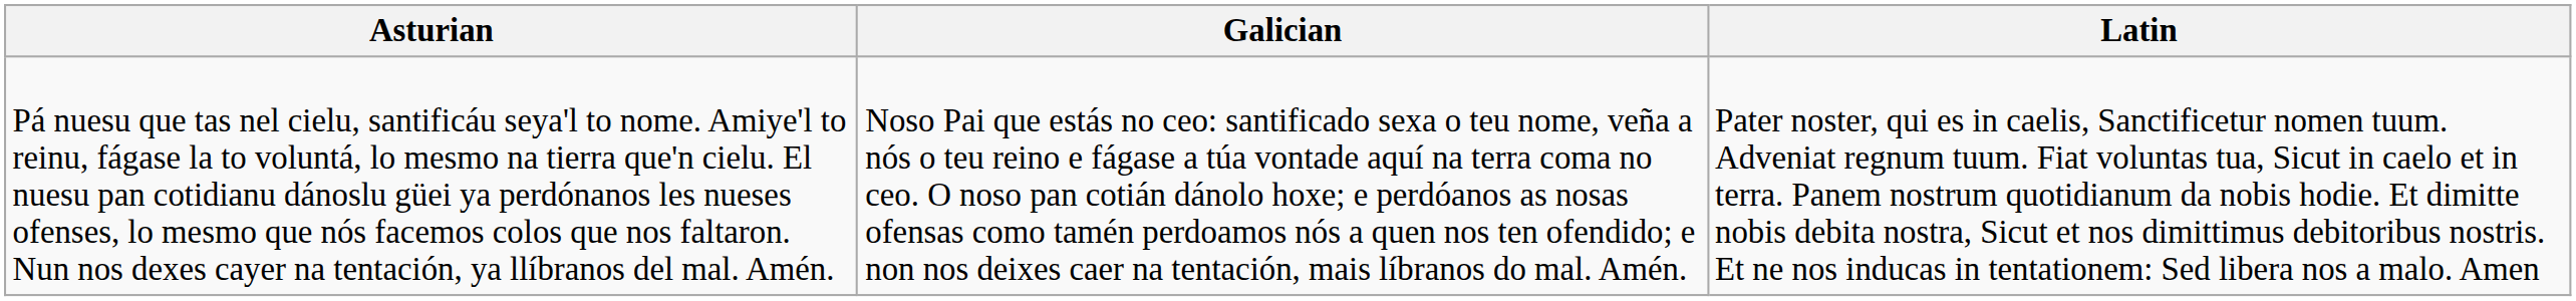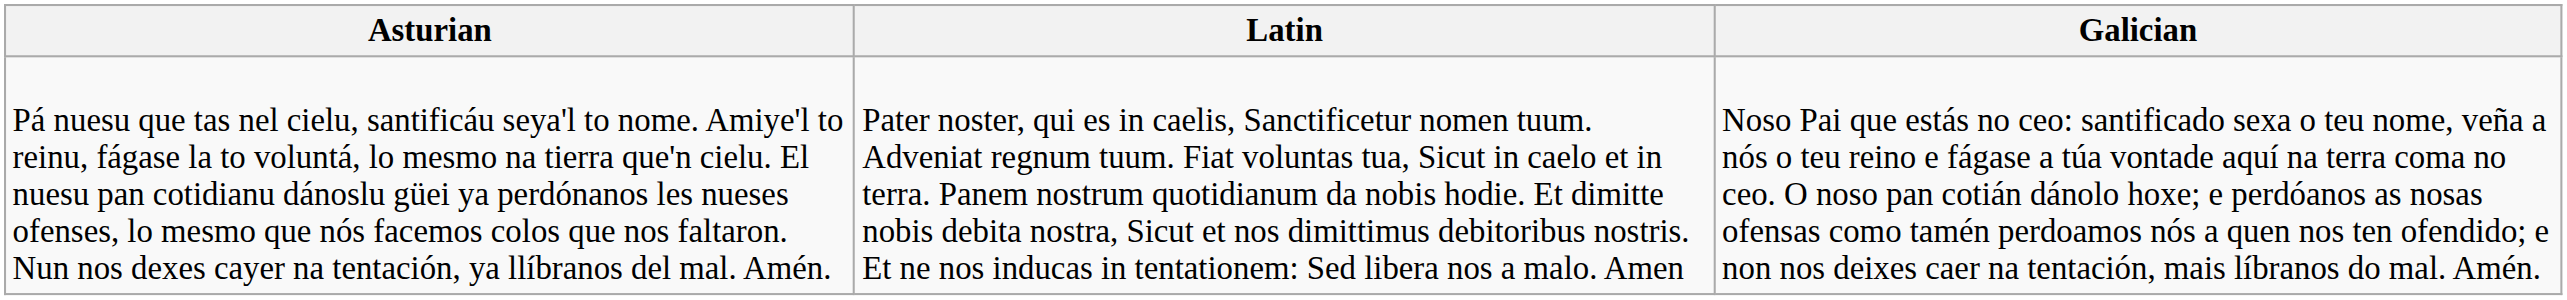columns swapped: Galician <-> Latin
